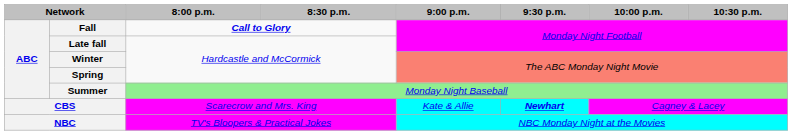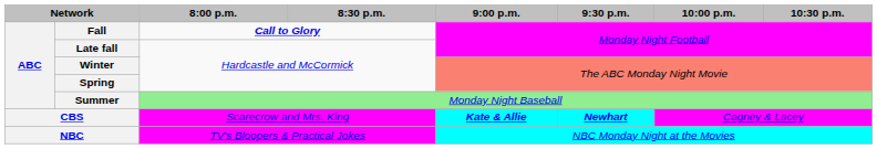CBS | 9:00 p.m.: normal -> bold
